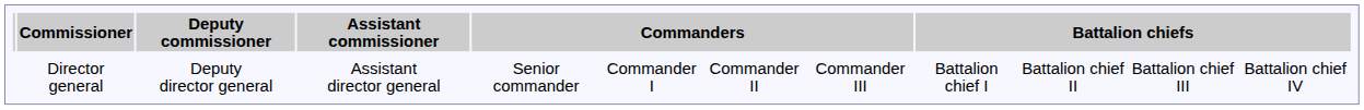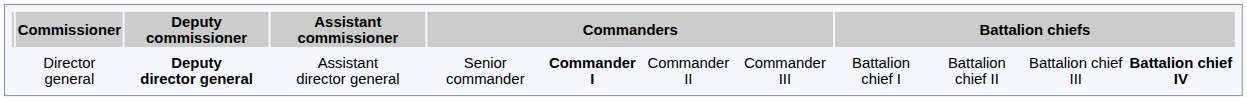Director general | Deputy commissioner: normal -> bold
Director general | column 5: normal -> bold
Director general | column 11: normal -> bold
